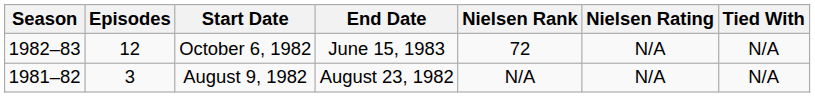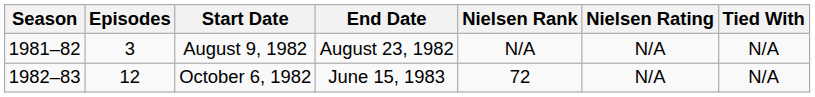rows swapped: August 9, 1982 <-> October 6, 1982
